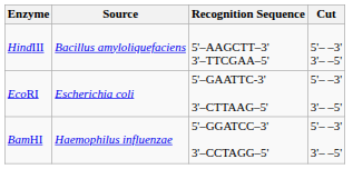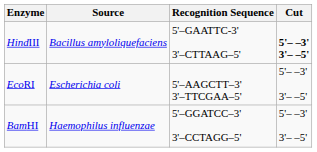HindIII | Recognition Sequence: 5'–AAGCTT–3' 3'–TTCGAA–5' -> 5'–GAATTC-3' 3'–CTTAAG–5'
HindIII | Cut: normal -> bold
EcoRI | Recognition Sequence: 5'–GAATTC-3' 3'–CTTAAG–5' -> 5'–AAGCTT–3' 3'–TTCGAA–5'
